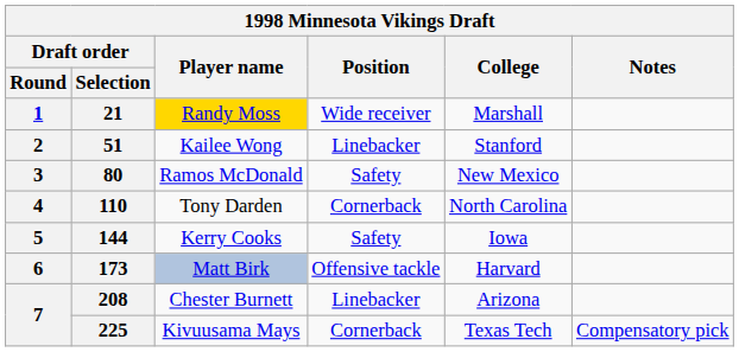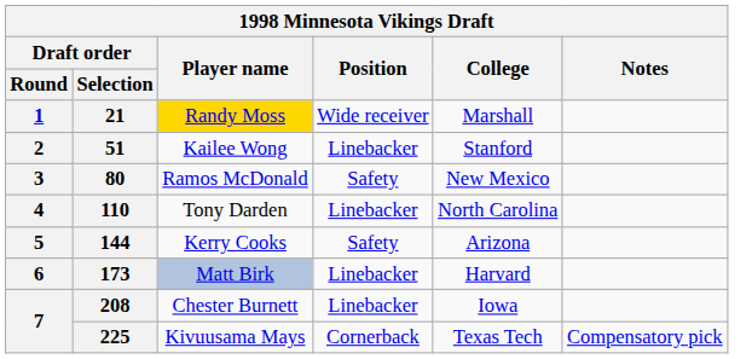110 | Position: Cornerback -> Linebacker
144 | College: Iowa -> Arizona
173 | Position: Offensive tackle -> Linebacker
208 | College: Arizona -> Iowa
